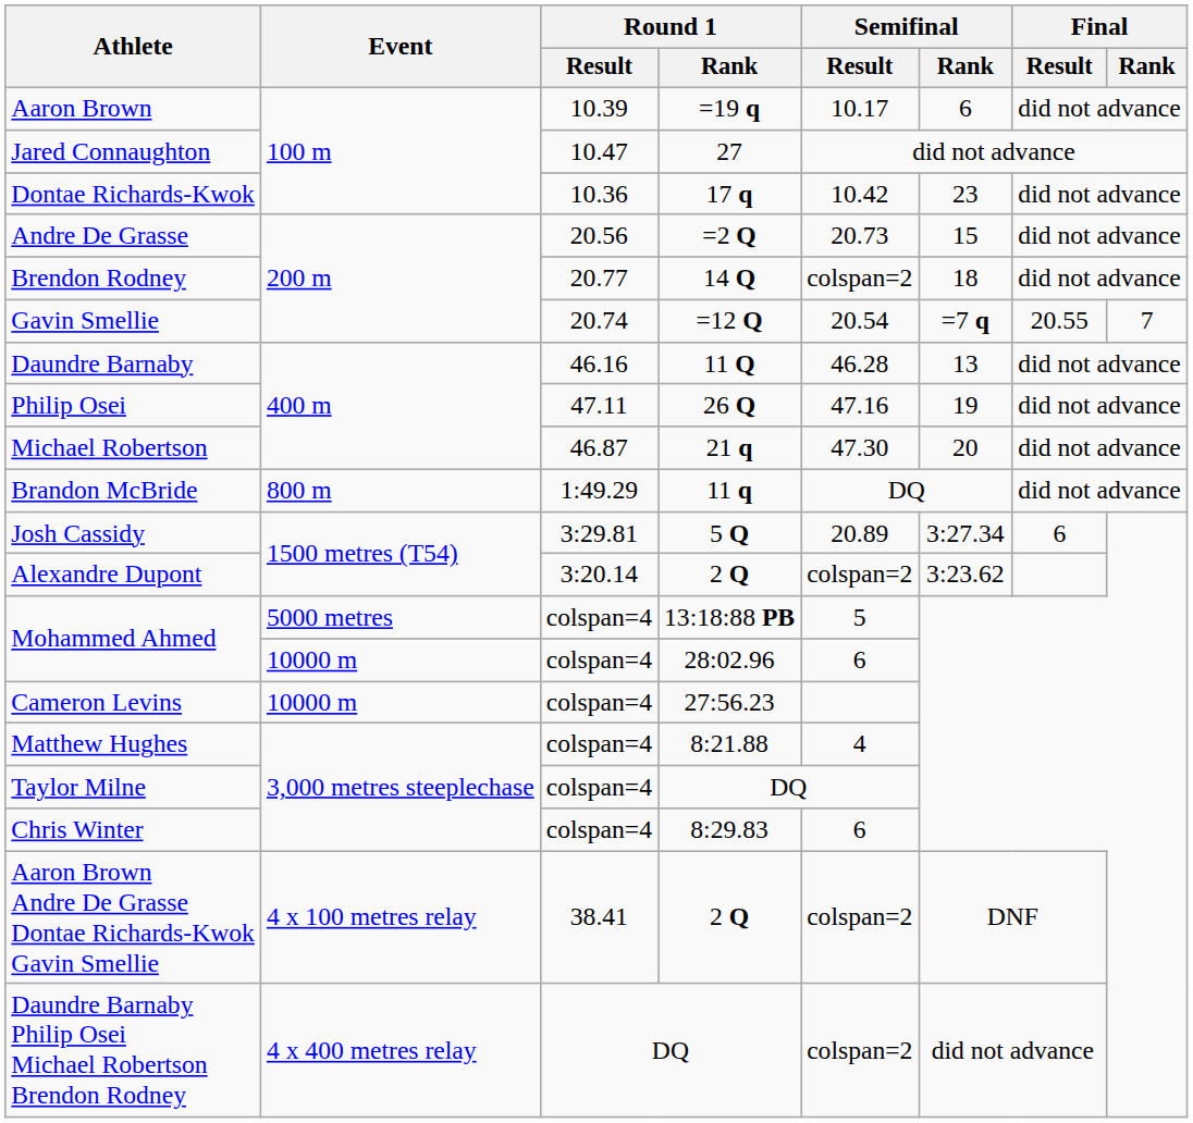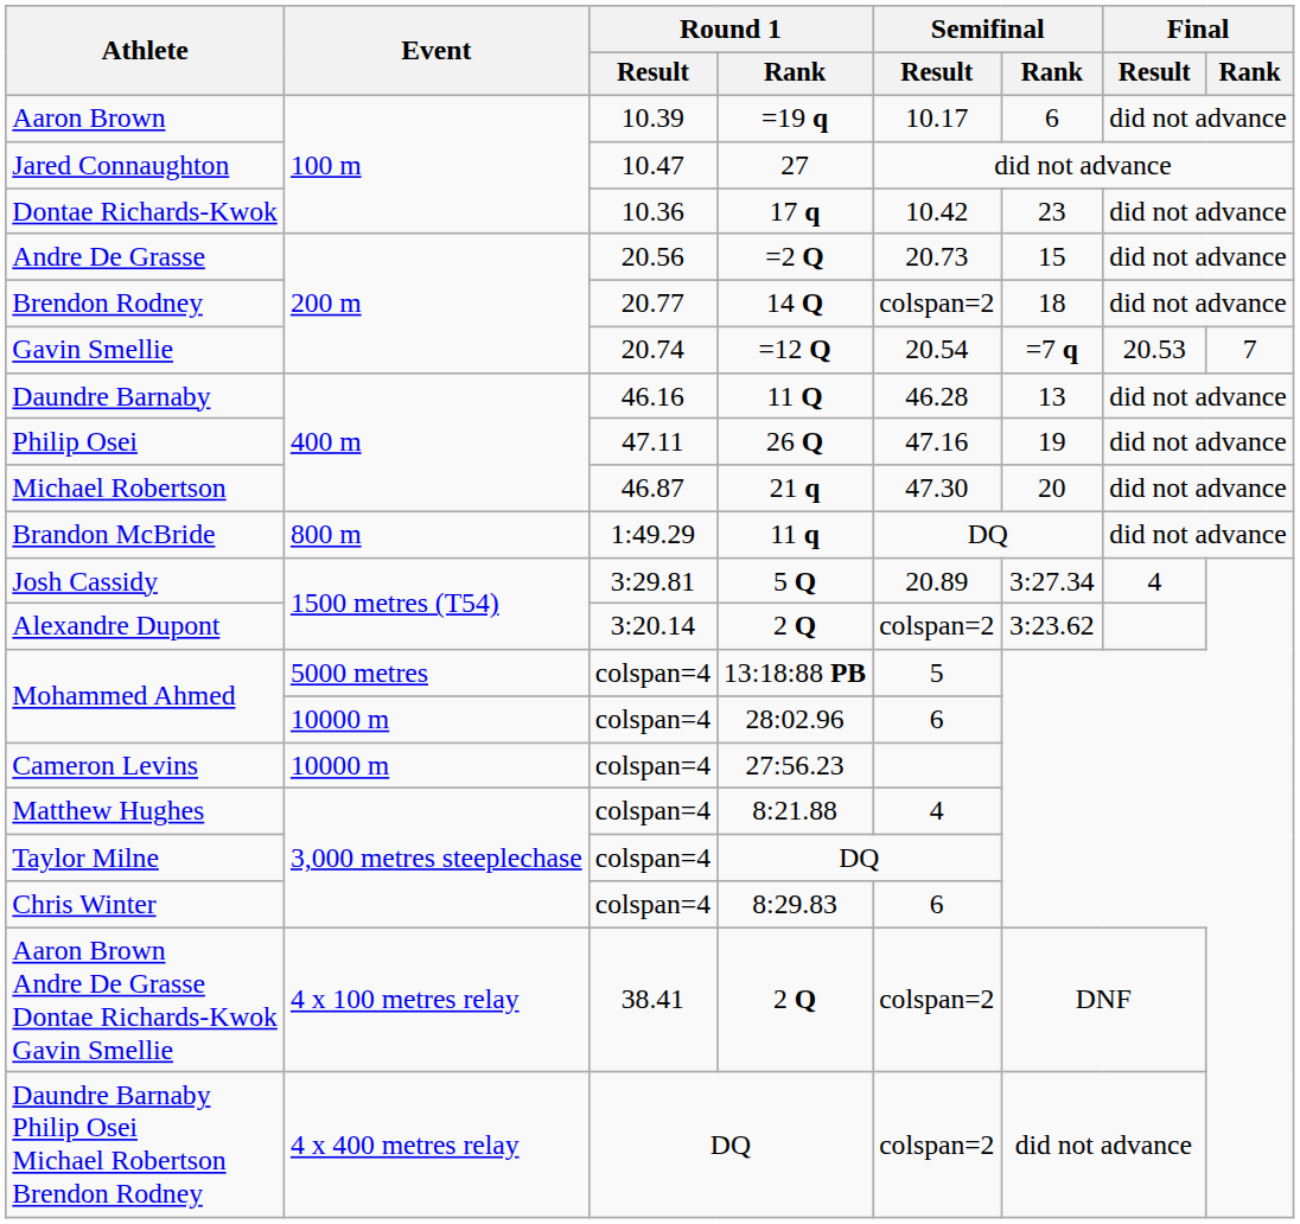Gavin Smellie | Final / Result: 20.55 -> 20.53
Josh Cassidy | Final / Result: 6 -> 4
